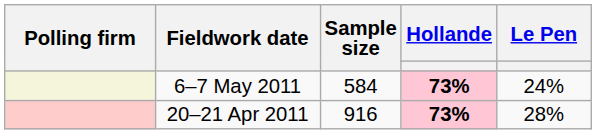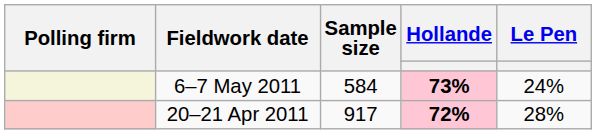20–21 Apr 2011 | Sample size: 916 -> 917
20–21 Apr 2011 | Hollande: 73% -> 72%
